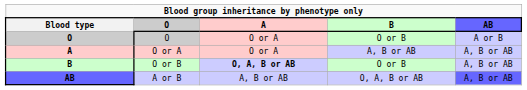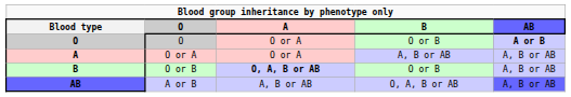row 3 | AB: normal -> bold
